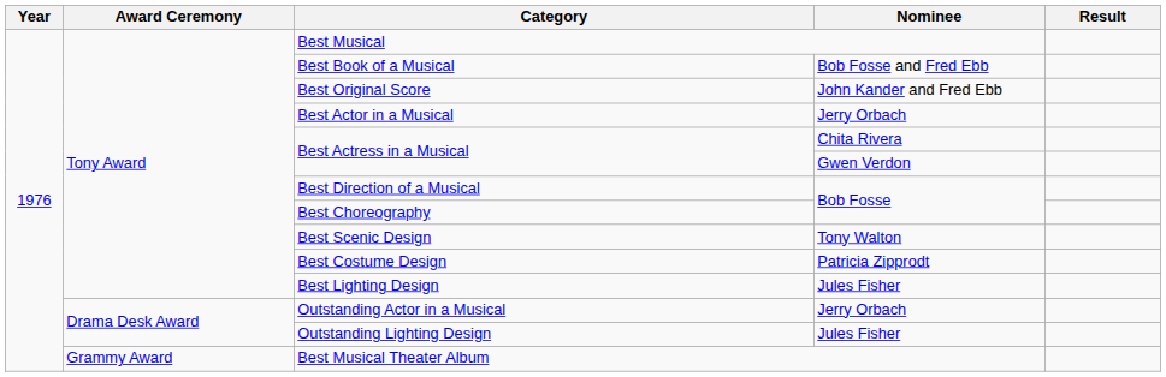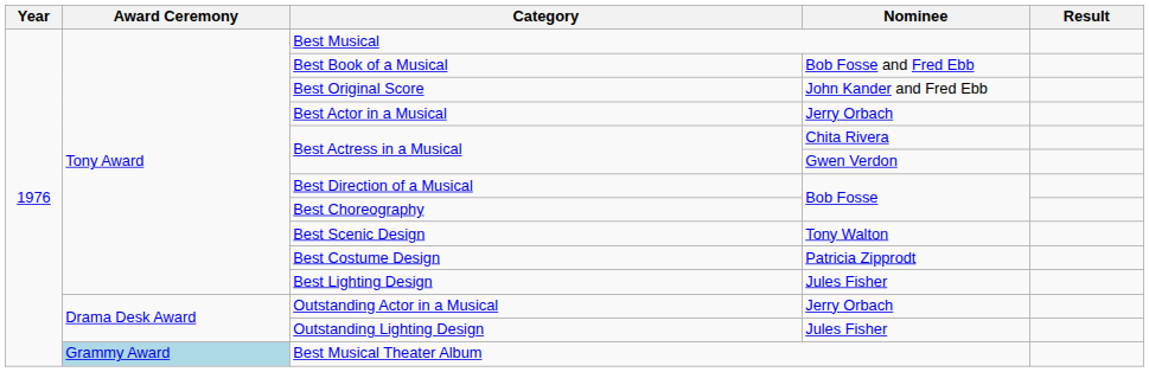Best Musical Theater Album | Award Ceremony: no background -> lightblue background
